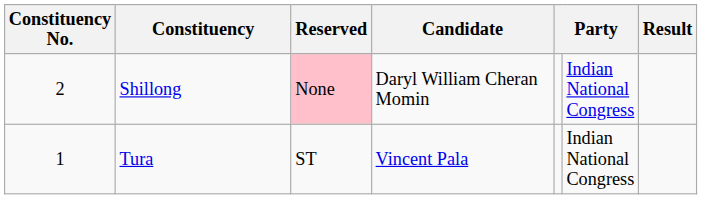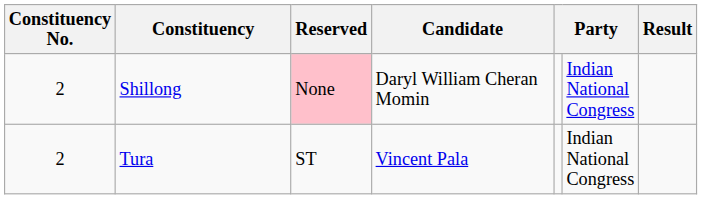Tura | Constituency No.: 1 -> 2
